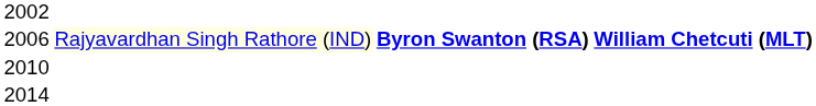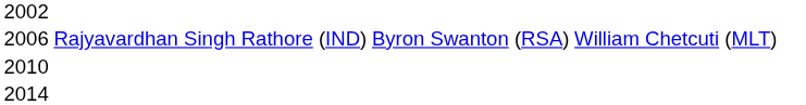2006 | column 2: lightyellow background -> no background
2006 | column 3: bold -> normal
2006 | column 4: bold -> normal
